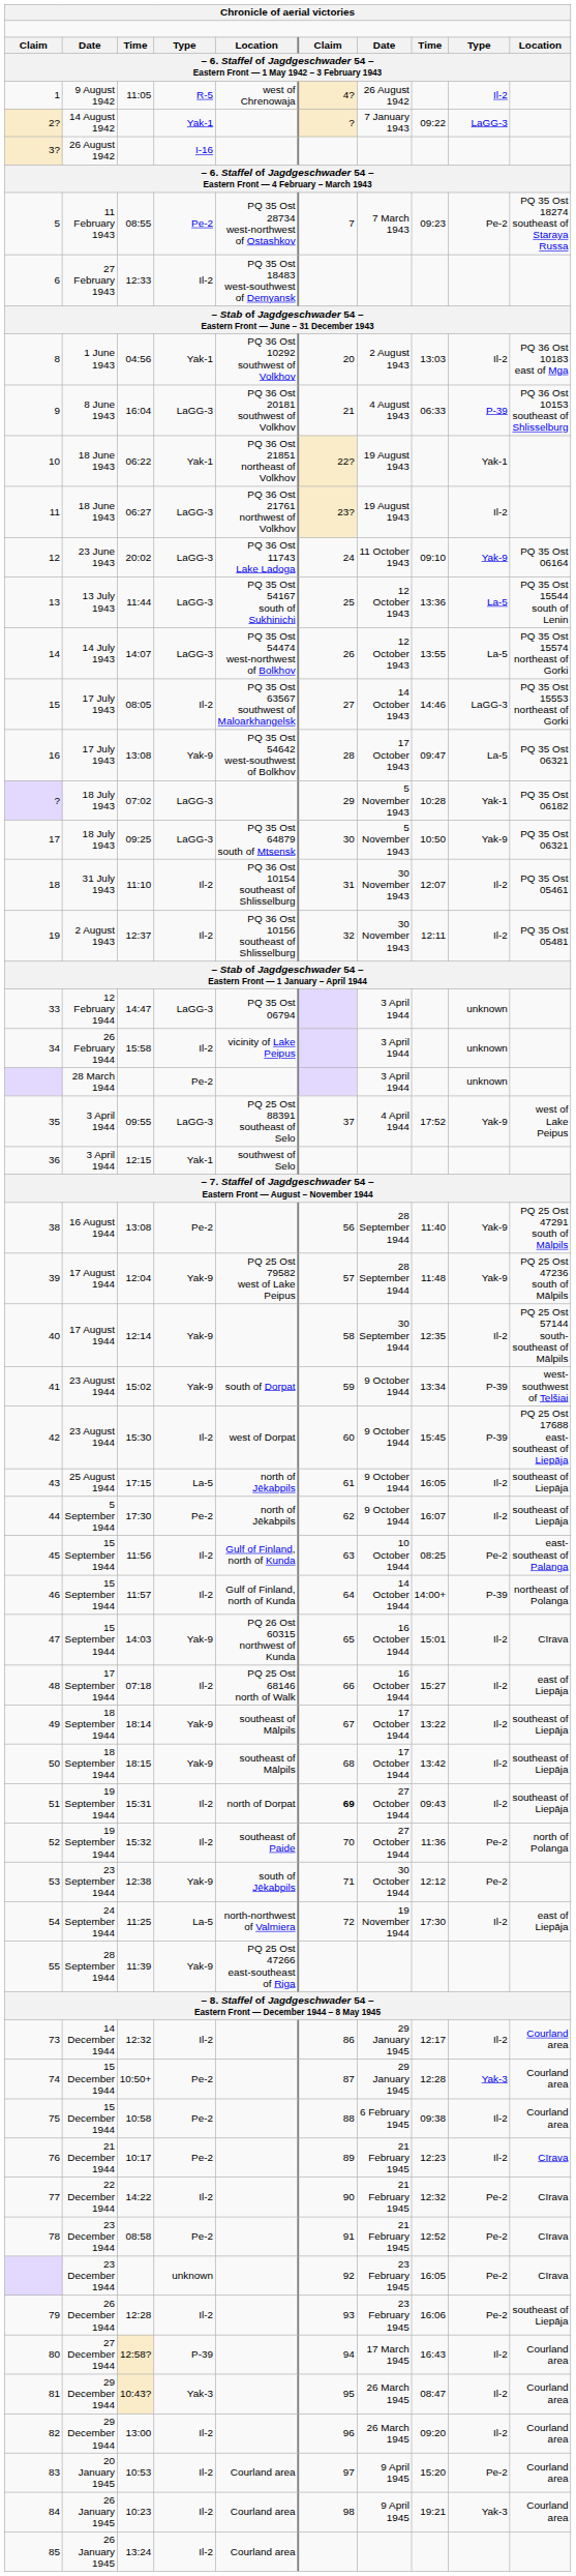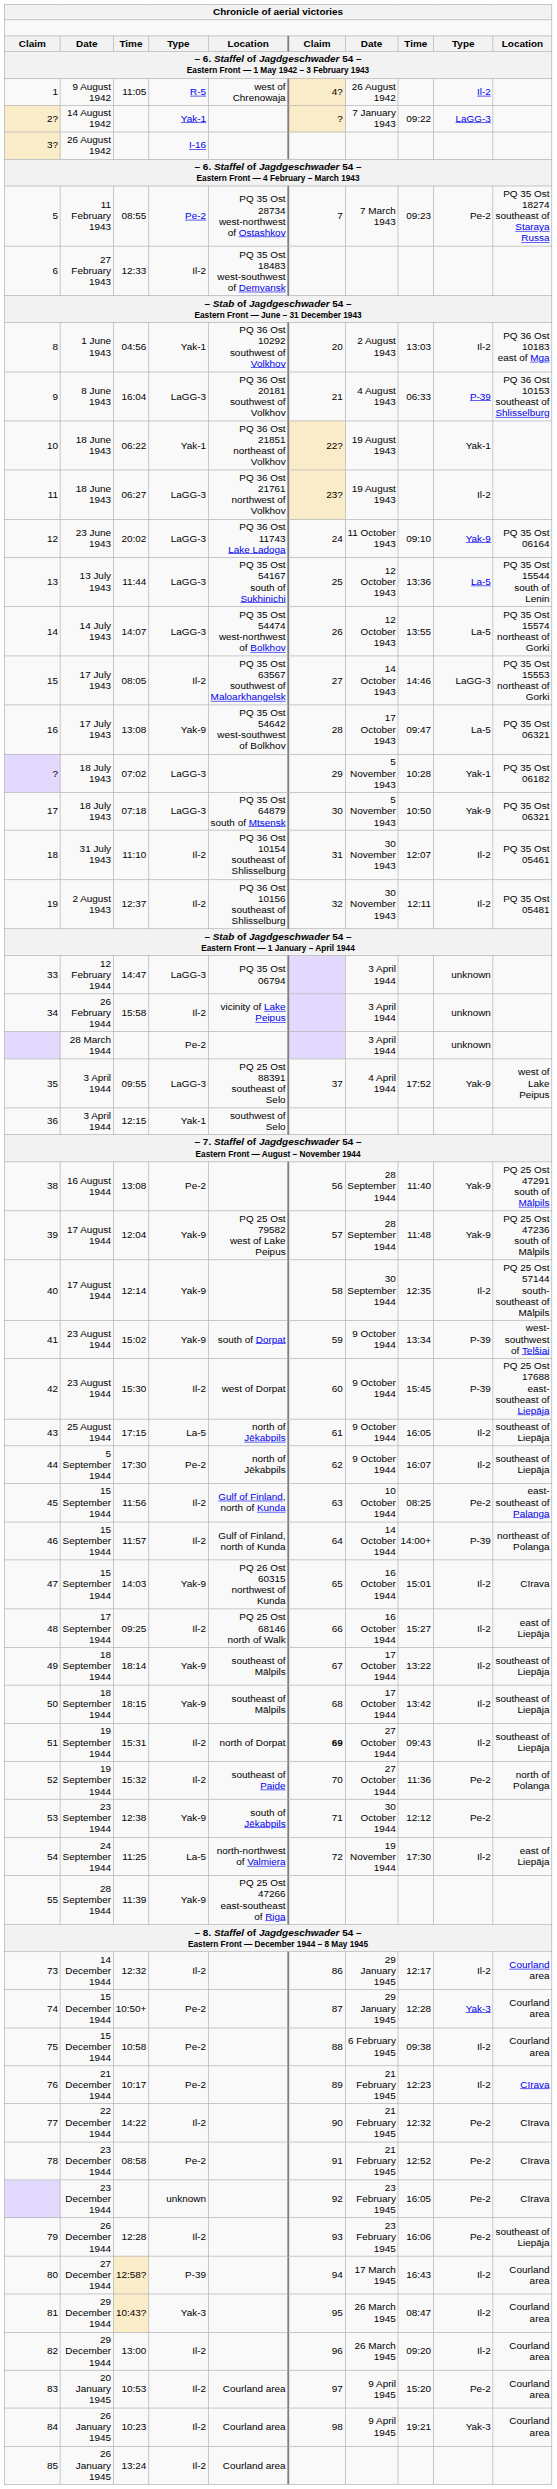17 | column 3: 09:25 -> 07:18
48 | column 3: 07:18 -> 09:25
